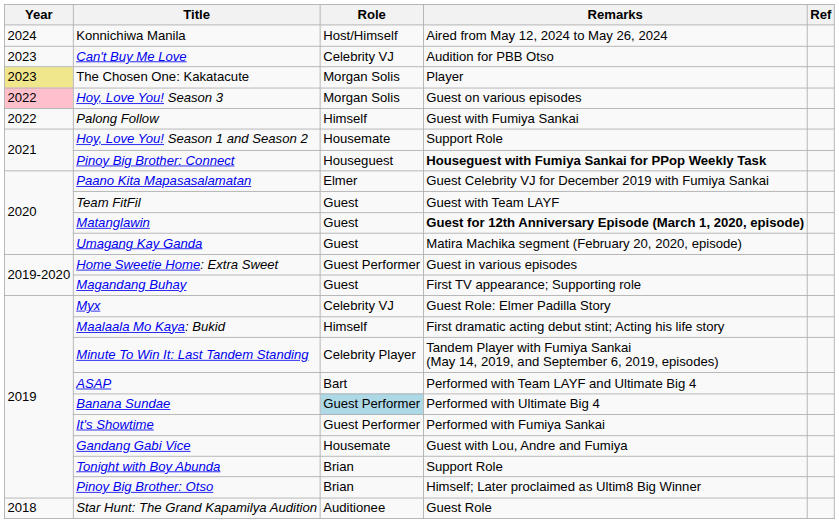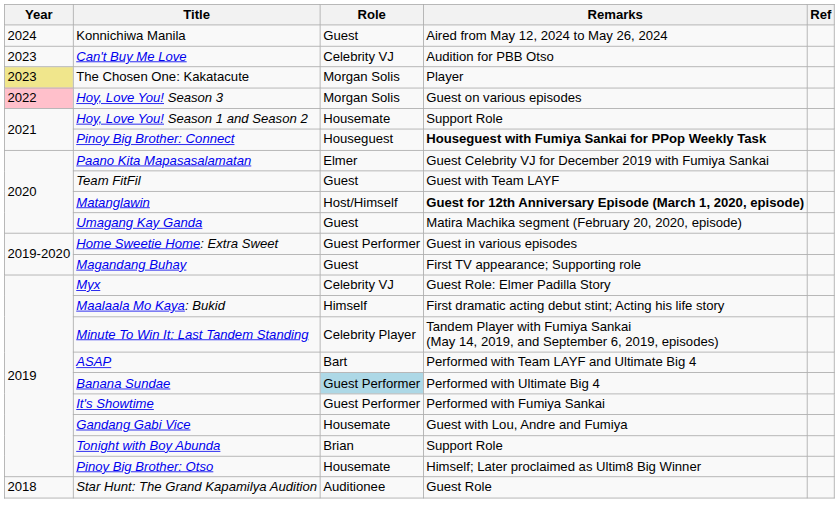Konnichiwa Manila | Role: Host/Himself -> Guest
- row: 2022 | Palong Follow | Himself | Guest with Fumiya Sankai
Matanglawin | Role: Guest -> Host/Himself
Pinoy Big Brother: Otso | Role: Brian -> Housemate
